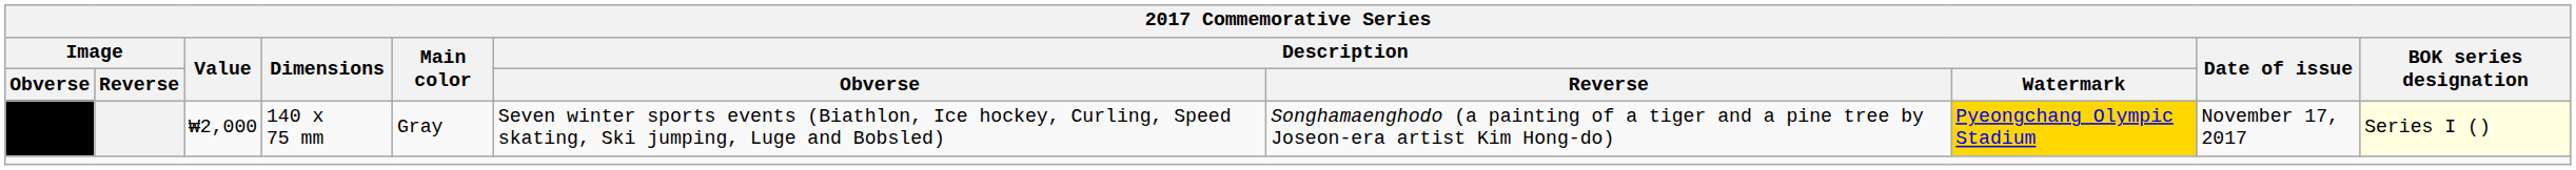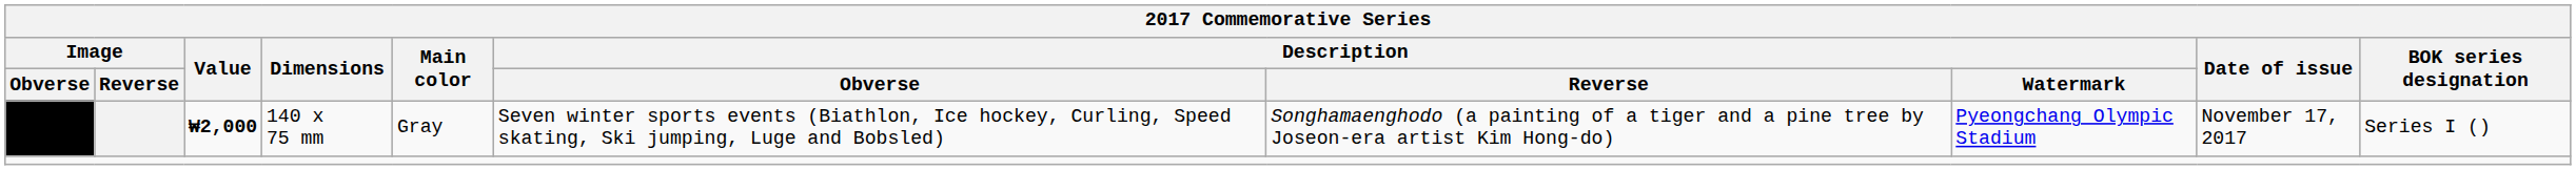140 x 75 mm | Value: normal -> bold
140 x 75 mm | Description / Watermark: gold background -> no background
140 x 75 mm | BOK series designation: lightyellow background -> no background
